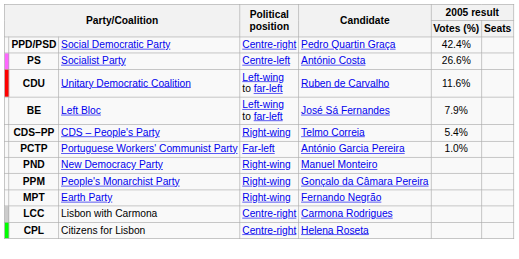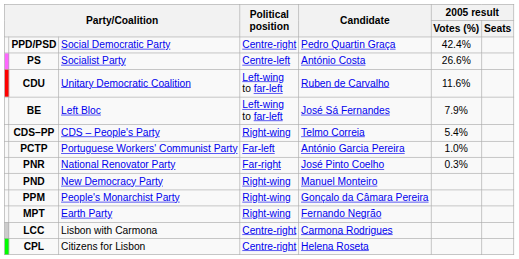+ row: PNR | National Renovator Party | Far-right | José Pinto Coelho | 0.3%
